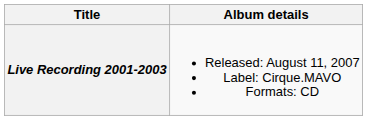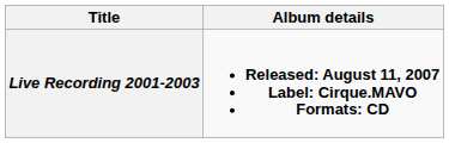Live Recording 2001-2003 | Album details: normal -> bold
